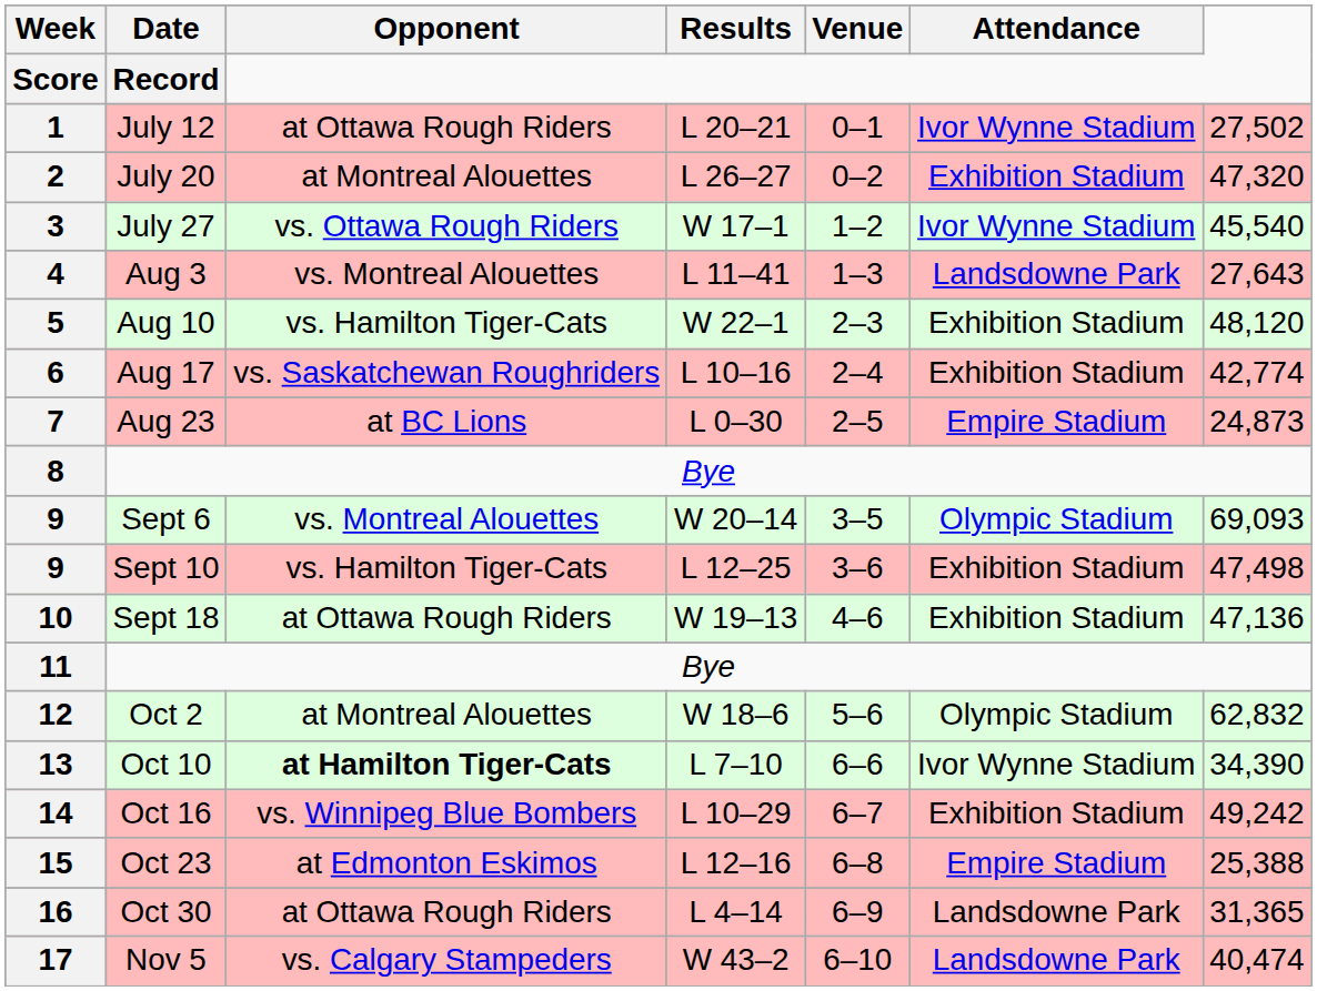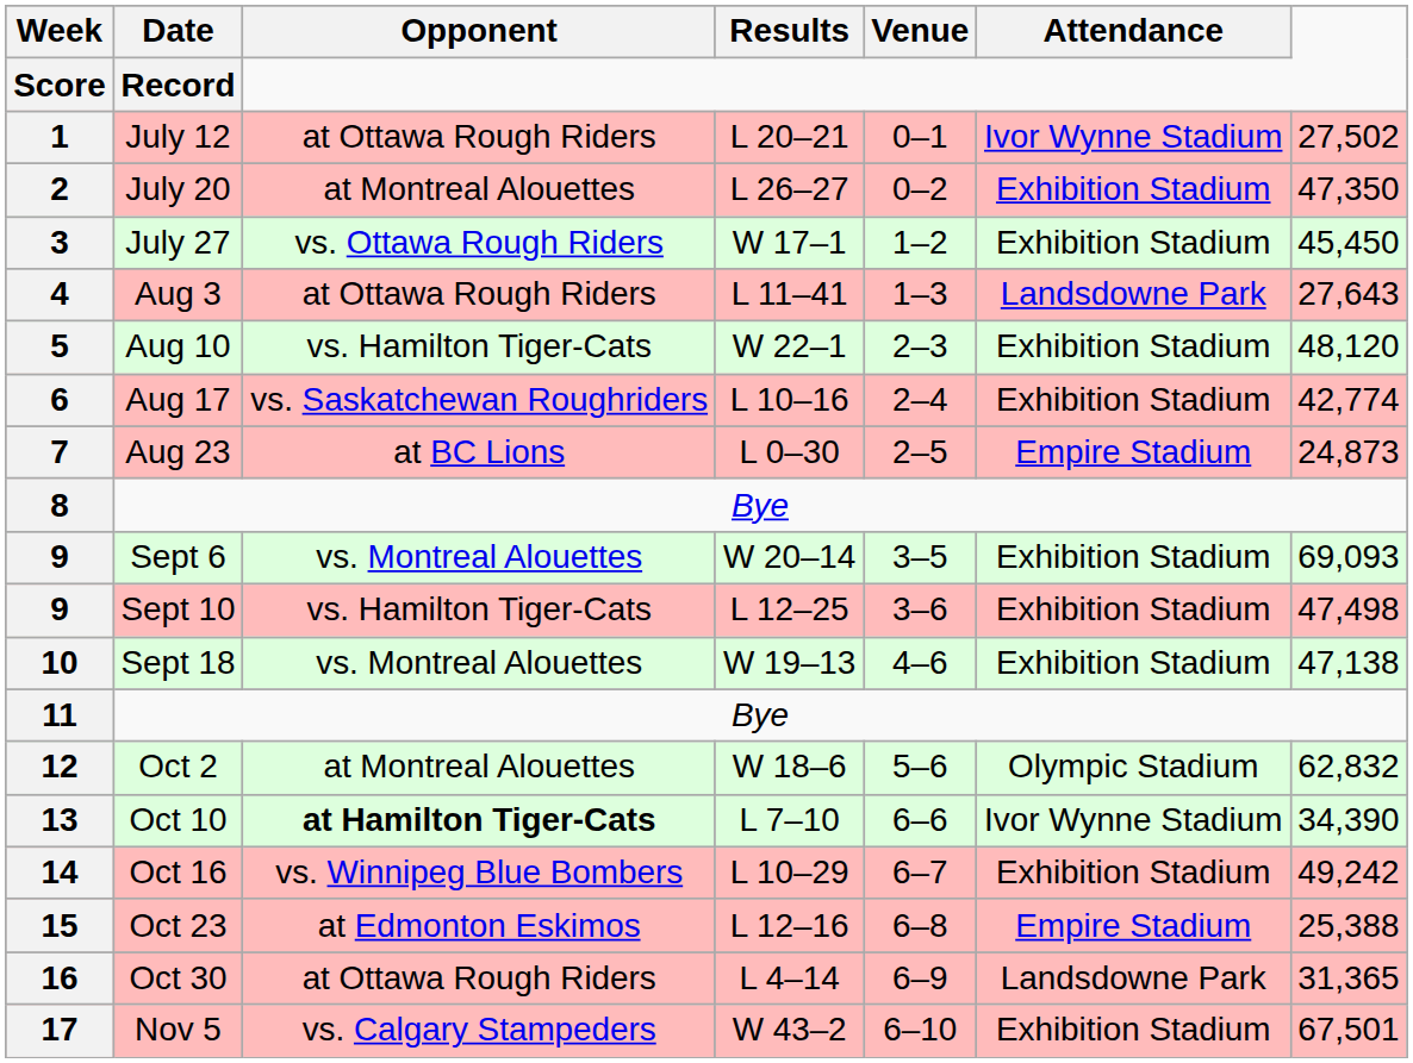2 | column 7: 47,320 -> 47,350
3 | Attendance: Ivor Wynne Stadium -> Exhibition Stadium
3 | column 7: 45,540 -> 45,450
4 | Opponent: vs. Montreal Alouettes -> at Ottawa Rough Riders
9 / Sept 6 | Attendance: Olympic Stadium -> Exhibition Stadium
10 | Opponent: at Ottawa Rough Riders -> vs. Montreal Alouettes
10 | column 7: 47,136 -> 47,138
17 | Attendance: Landsdowne Park -> Exhibition Stadium
17 | column 7: 40,474 -> 67,501
